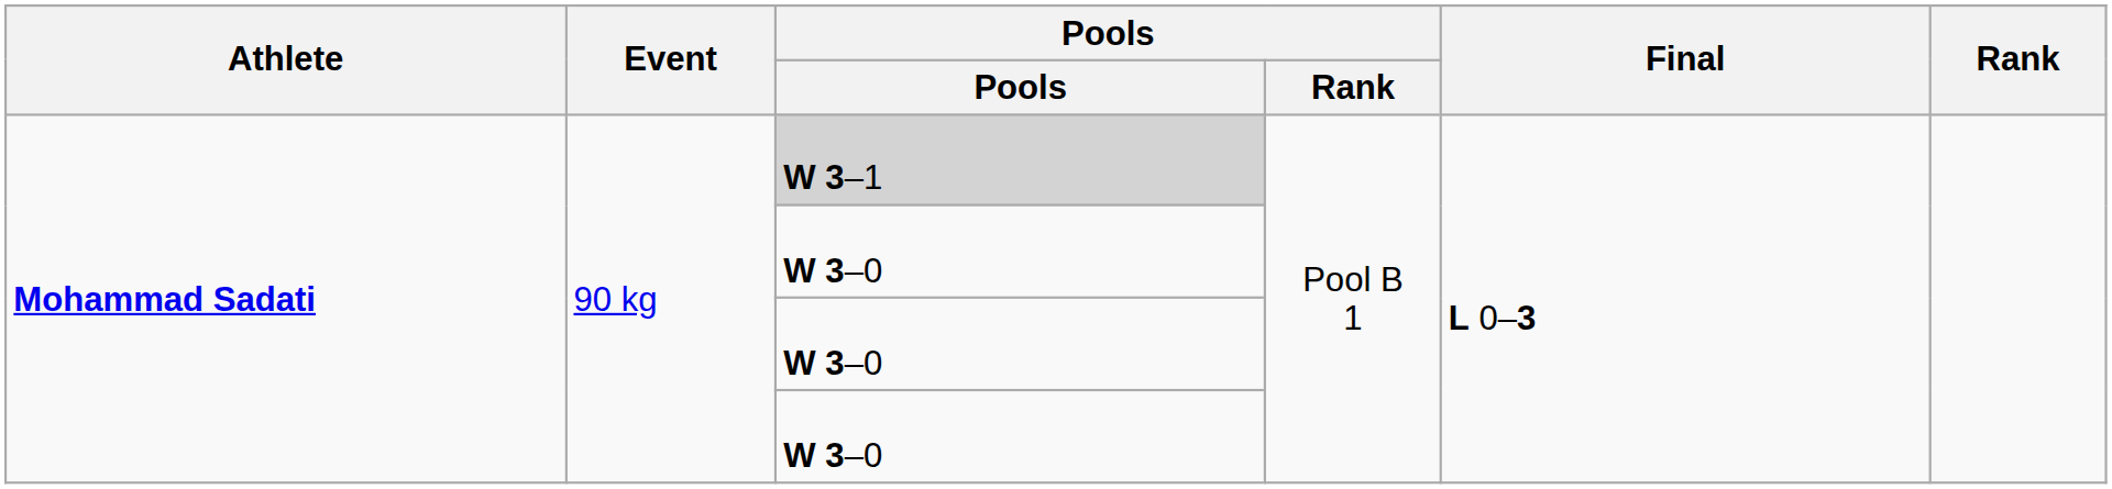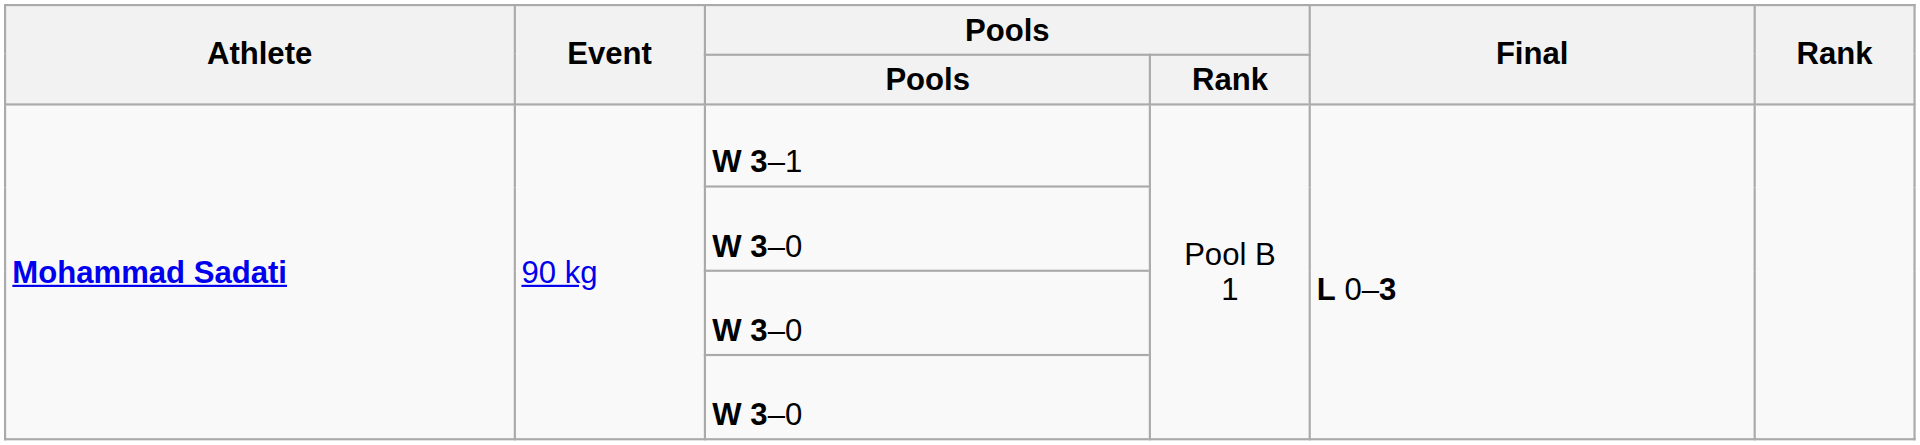W 3–1 | Pools: lightgrey background -> no background
